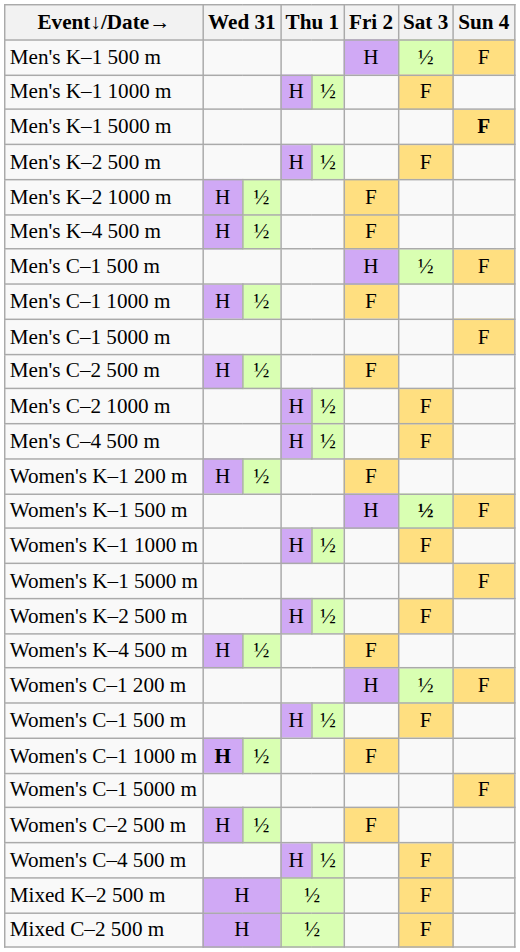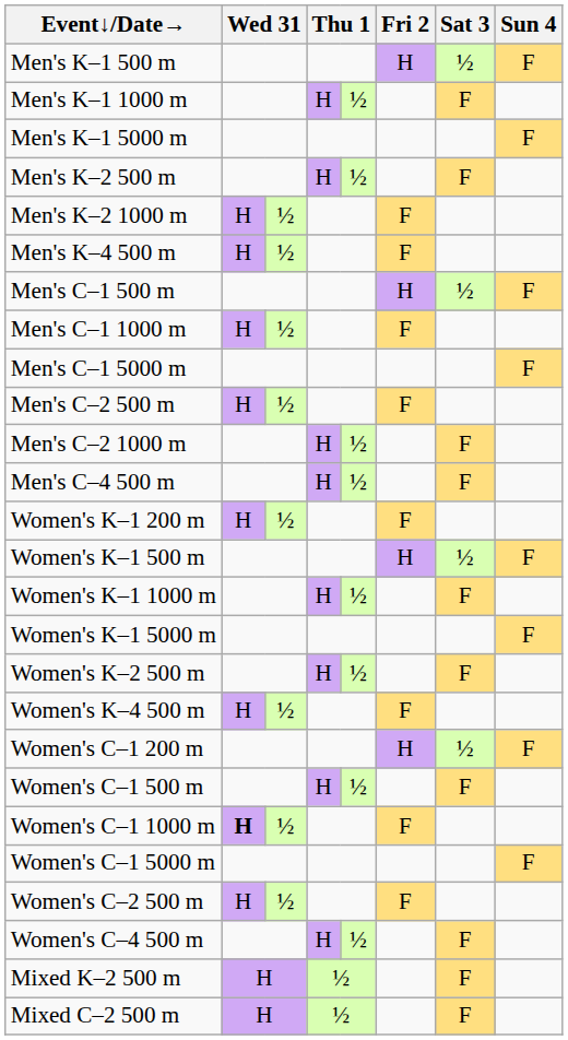Men's K–1 5000 m | Sun 4: bold -> normal
Women's K–1 500 m | Sat 3: bold -> normal
